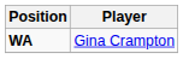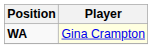WA | Player: no background -> lightyellow background
